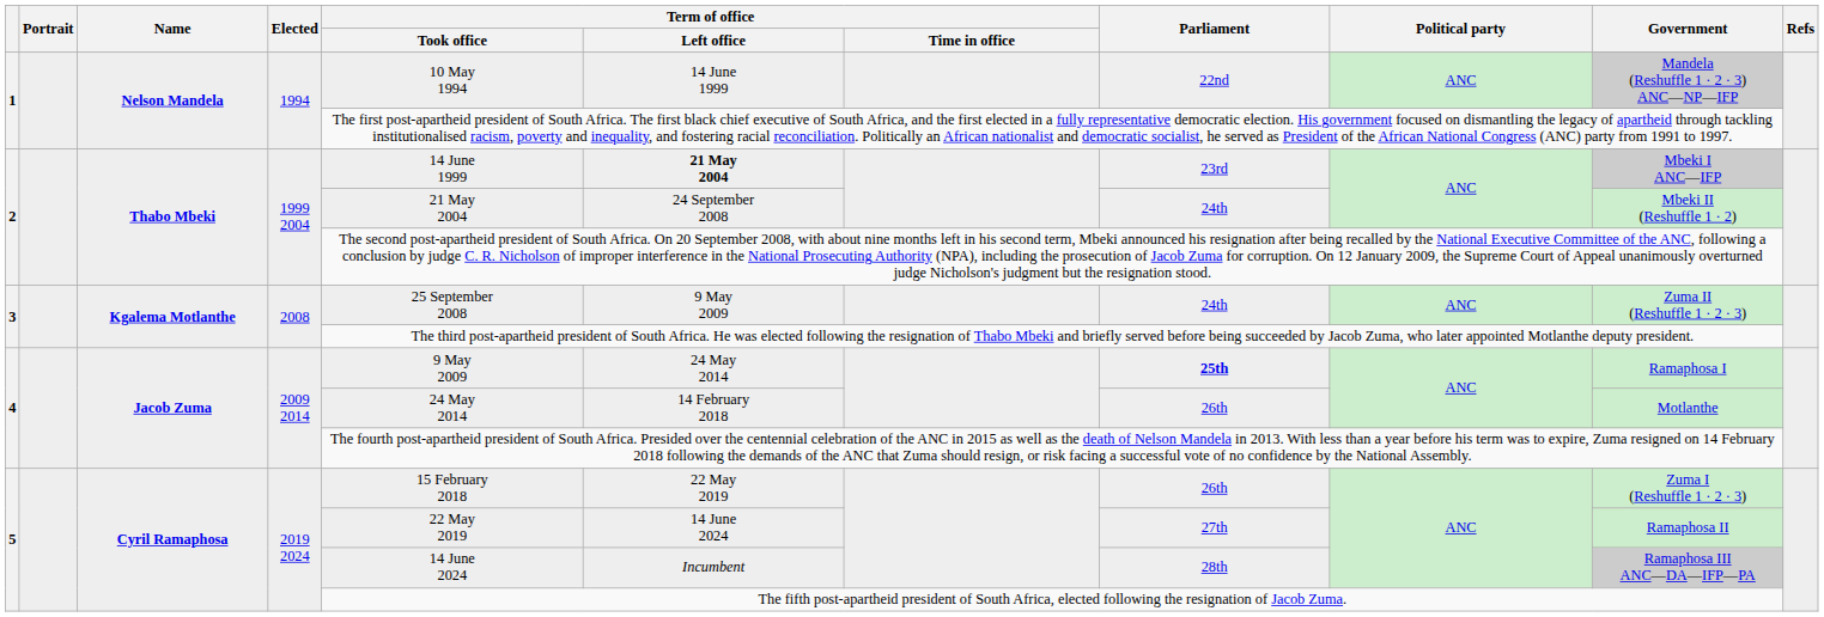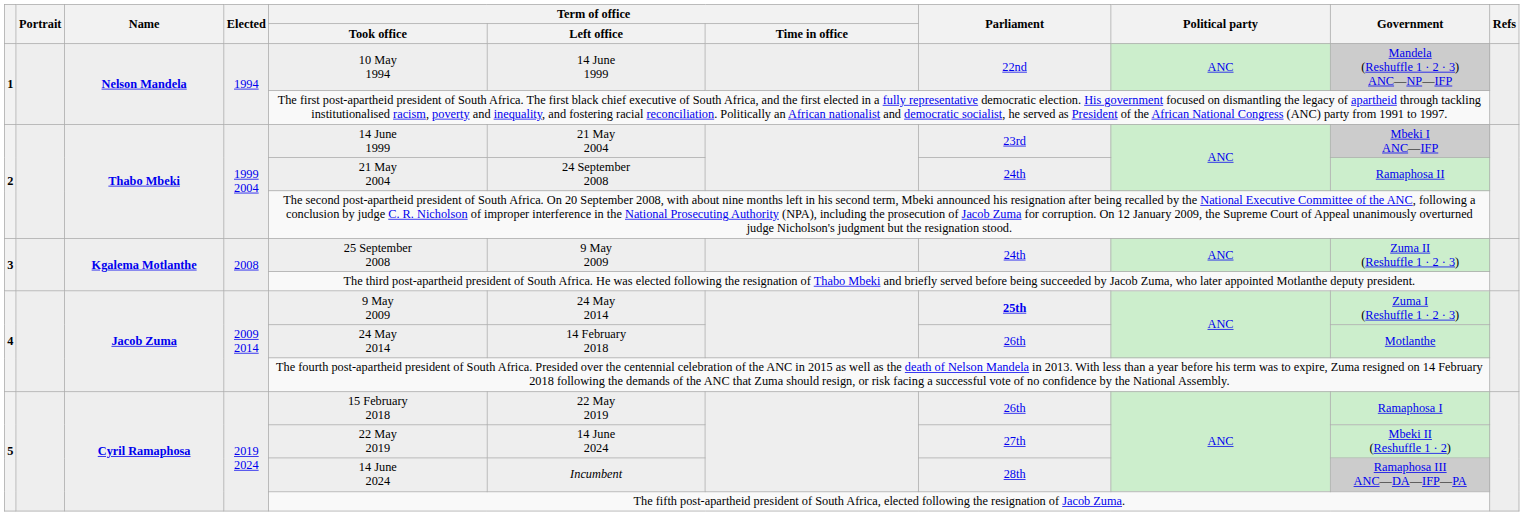row 5 | Term of office / Left office: bold -> normal
row 6 | Government: Mbeki II (Reshuffle 1 · 2) -> Ramaphosa II
row 10 | Government: Ramaphosa I -> Zuma I (Reshuffle 1 · 2 · 3)
row 13 | Government: Zuma I (Reshuffle 1 · 2 · 3) -> Ramaphosa I
row 14 | Government: Ramaphosa II -> Mbeki II (Reshuffle 1 · 2)
